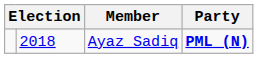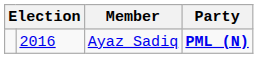Ayaz Sadiq | column 2: 2018 -> 2016
